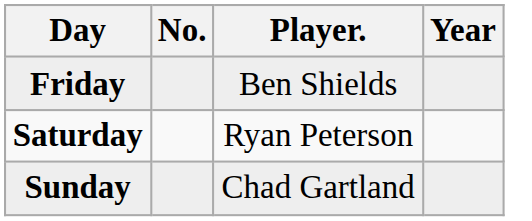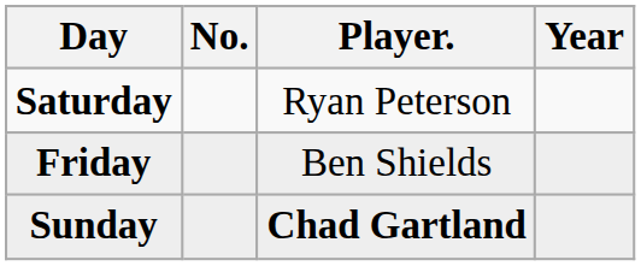rows swapped: Friday <-> Saturday
Sunday | Player.: normal -> bold
